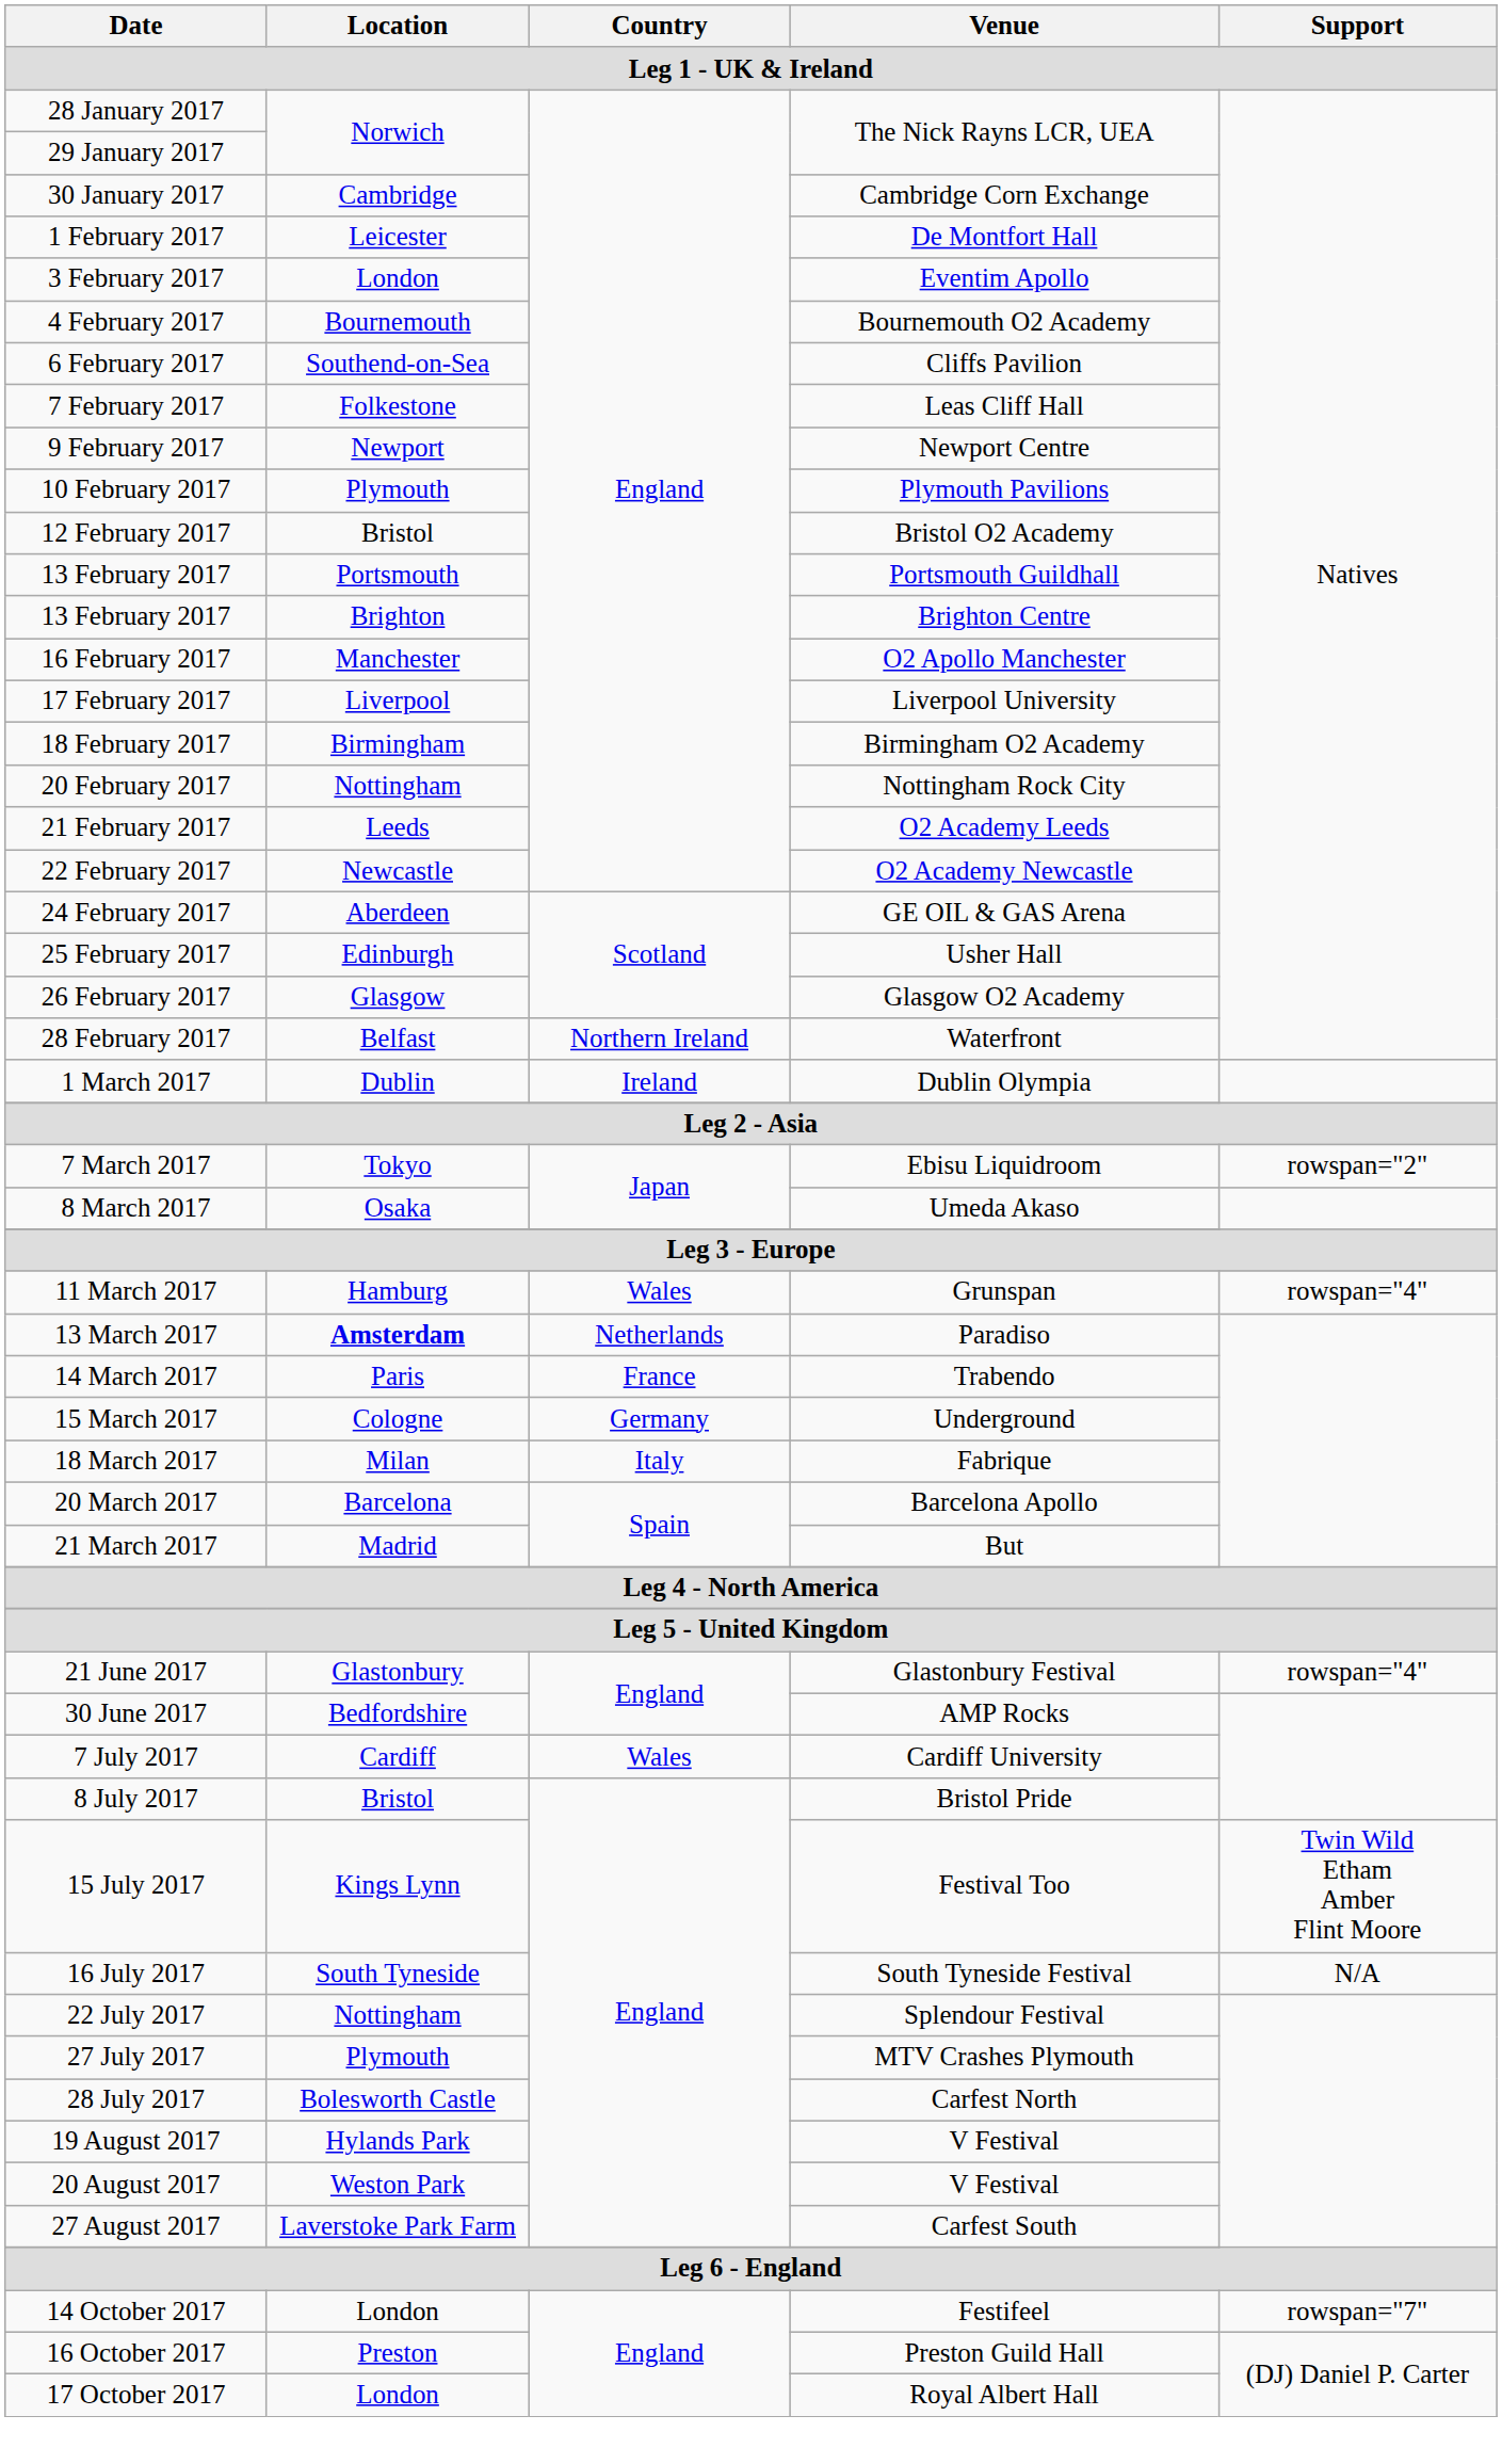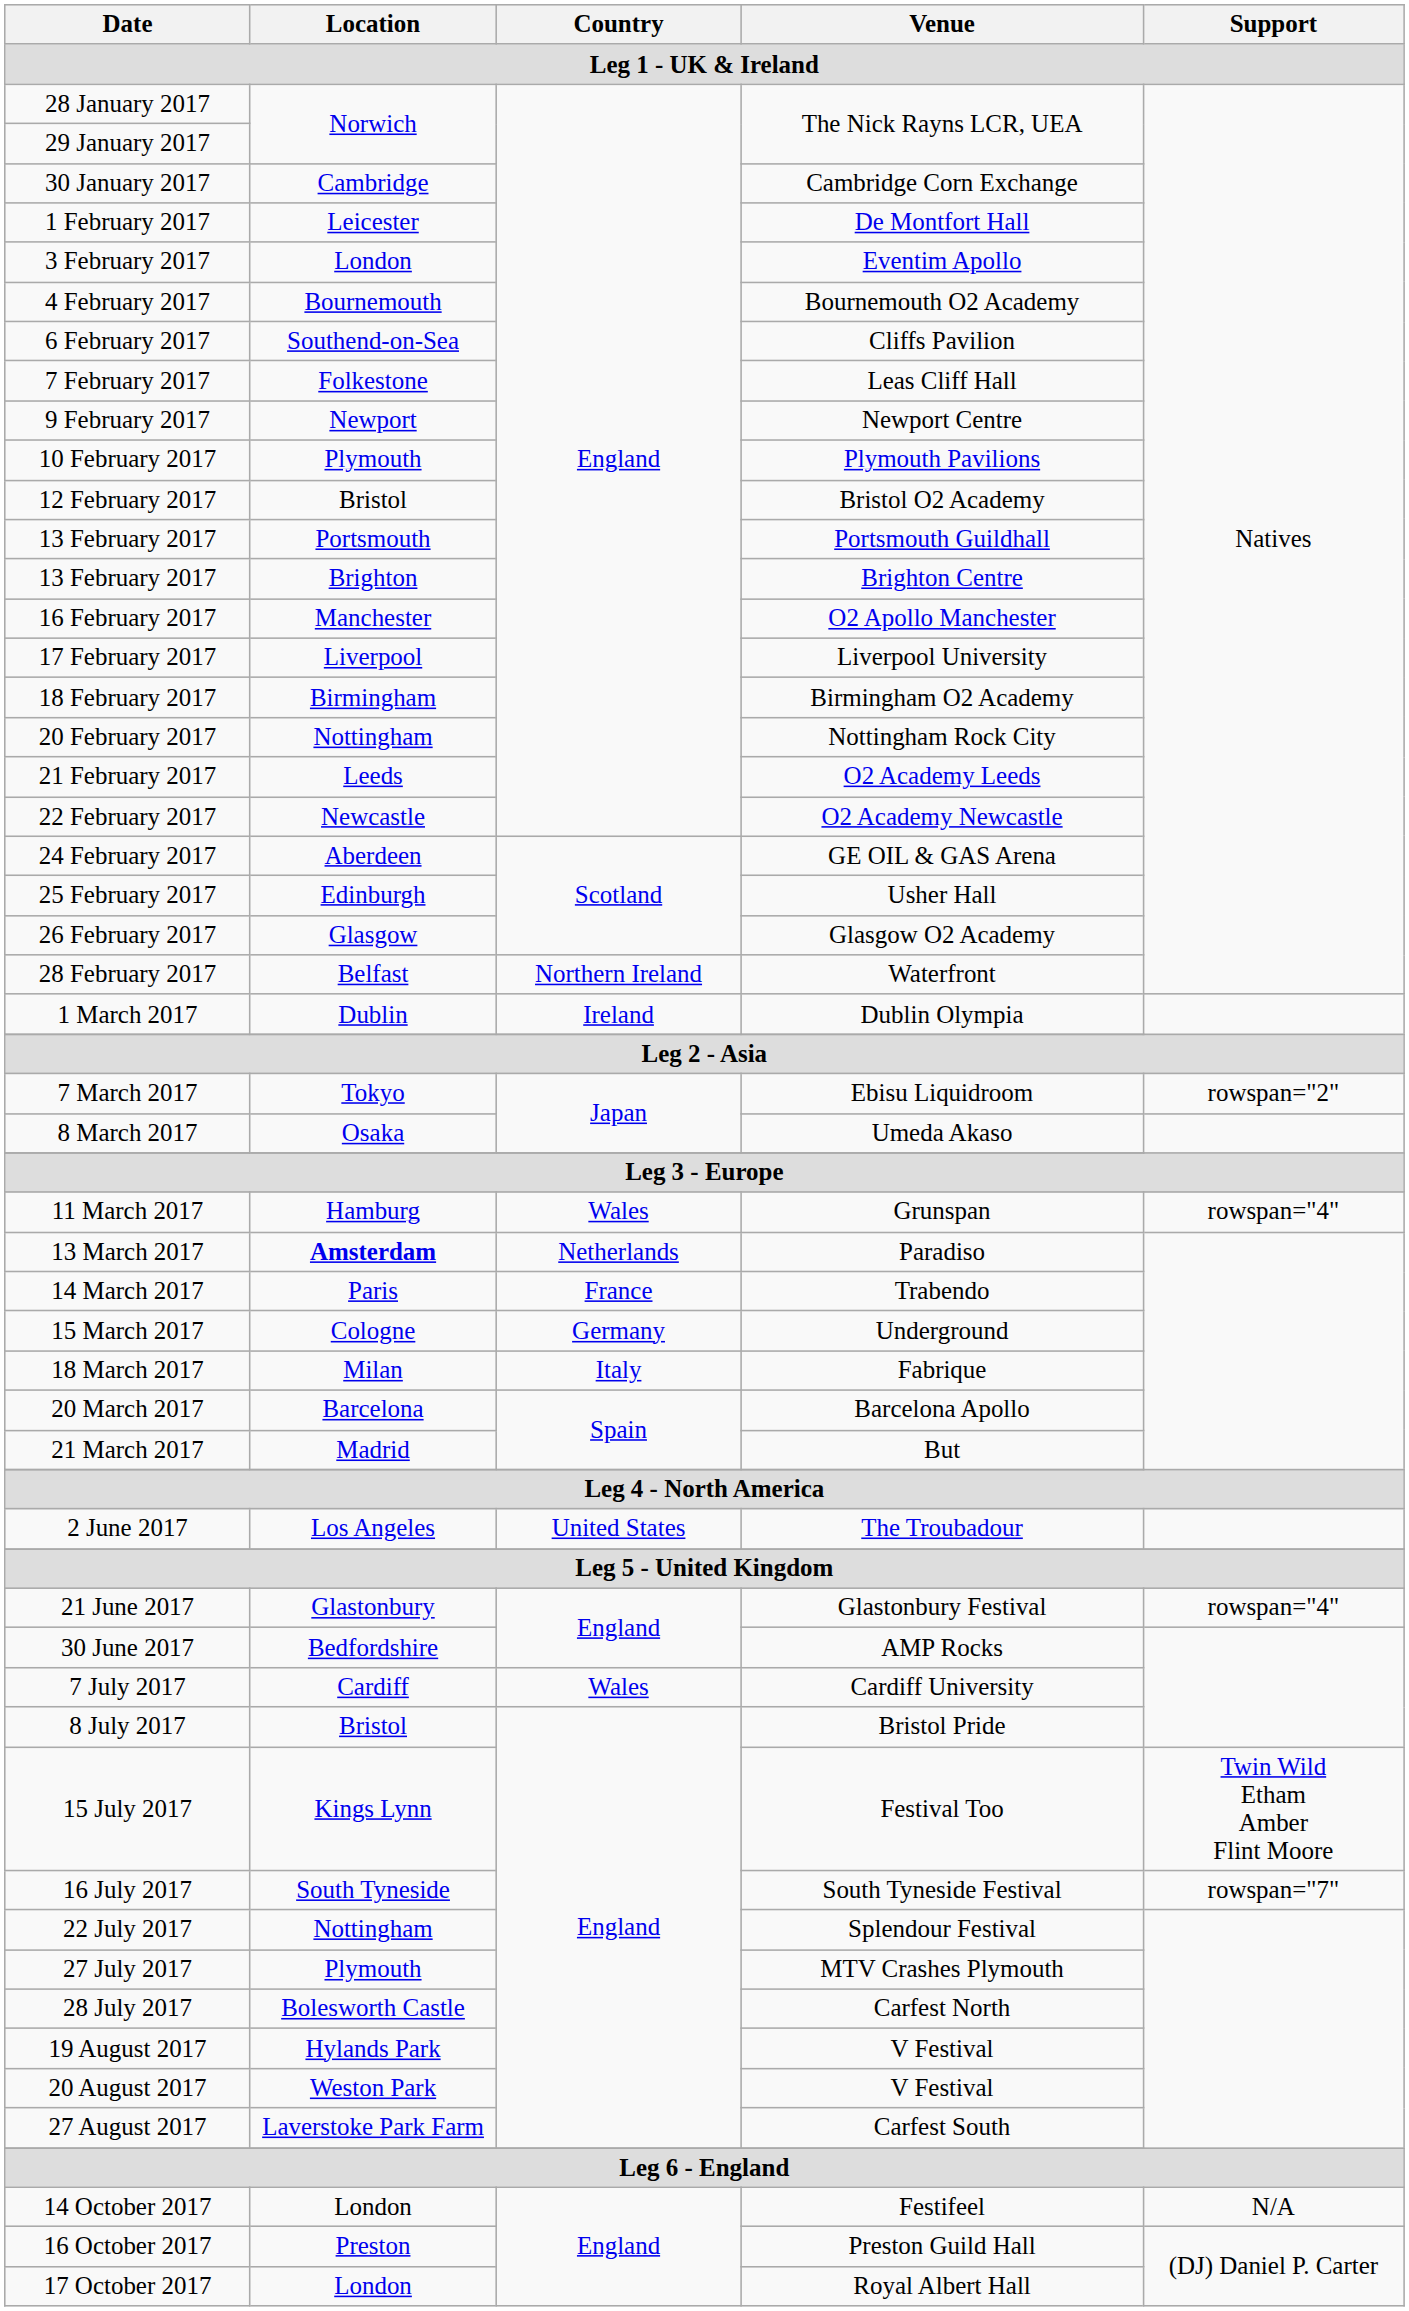+ row: 2 June 2017 | Los Angeles | United States | The Troubadour
16 July 2017 | Support: N/A -> rowspan="7"
14 October 2017 | Support: rowspan="7" -> N/A
